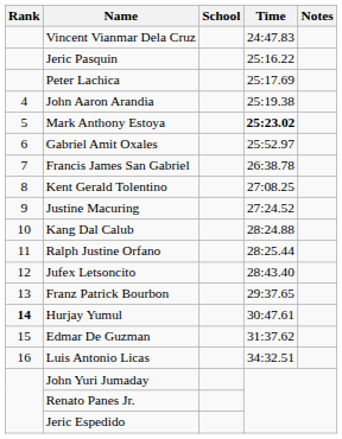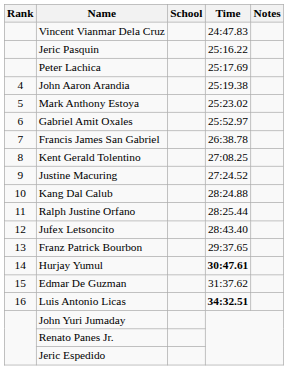Mark Anthony Estoya | Time: bold -> normal
Hurjay Yumul | Rank: bold -> normal
Hurjay Yumul | Time: normal -> bold
Luis Antonio Licas | Time: normal -> bold
